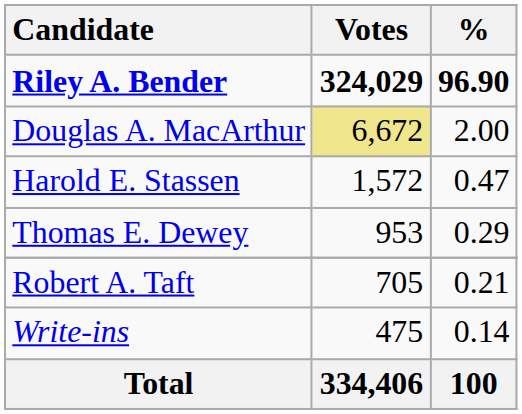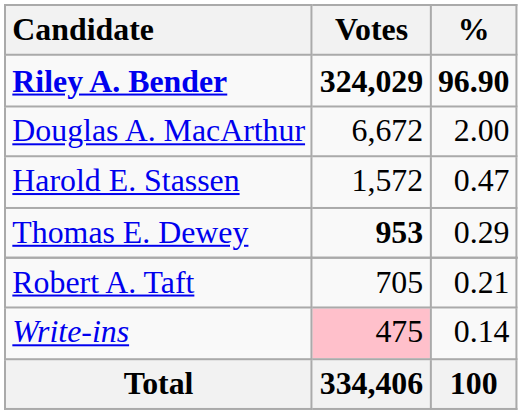Douglas A. MacArthur | Votes: khaki background -> no background
Thomas E. Dewey | Votes: normal -> bold
Write-ins | Votes: no background -> pink background
